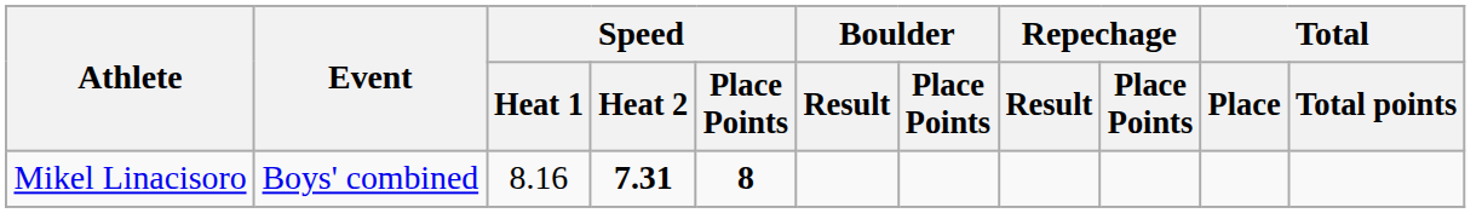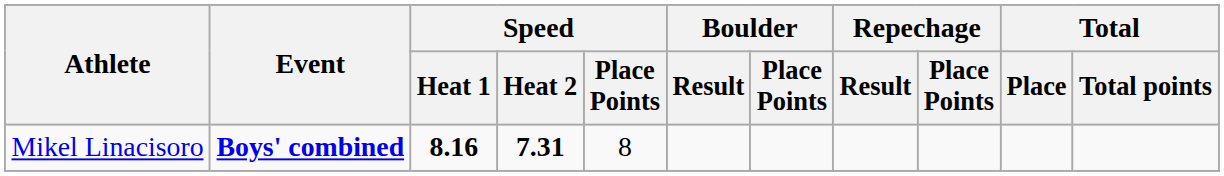row 3 | Event: normal -> bold
row 3 | Speed / Heat 1: normal -> bold
row 3 | Speed / Place Points: bold -> normal
